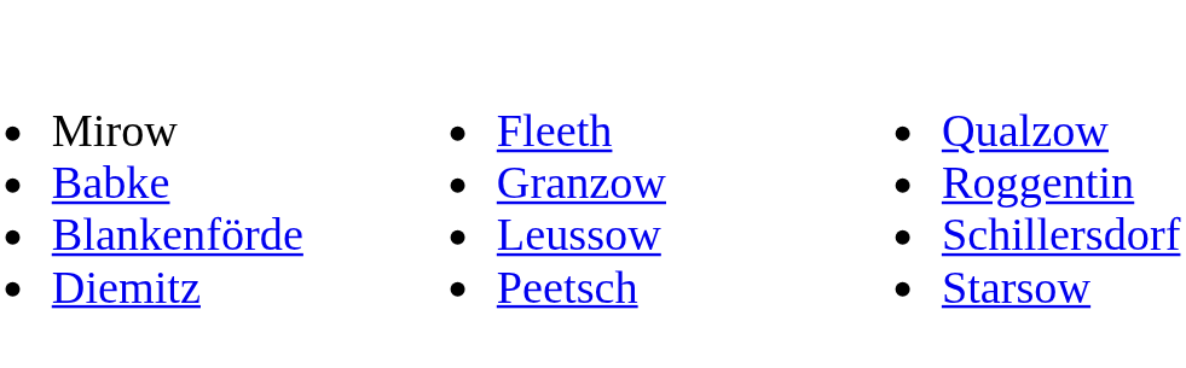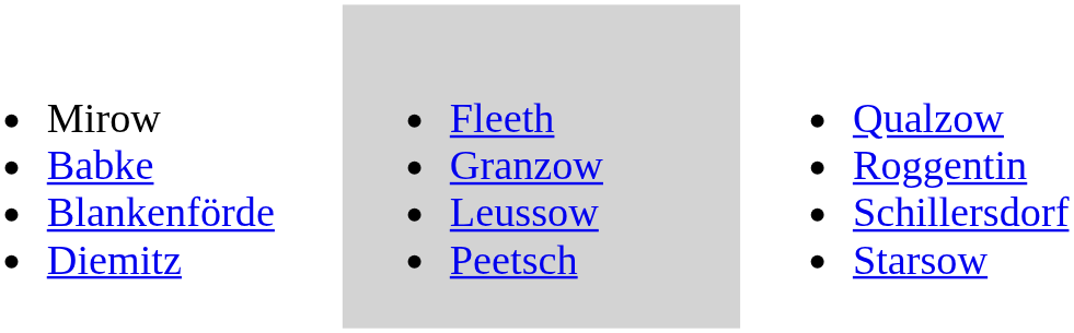Mirow Babke Blankenförde Diemitz | column 2: no background -> lightgrey background
